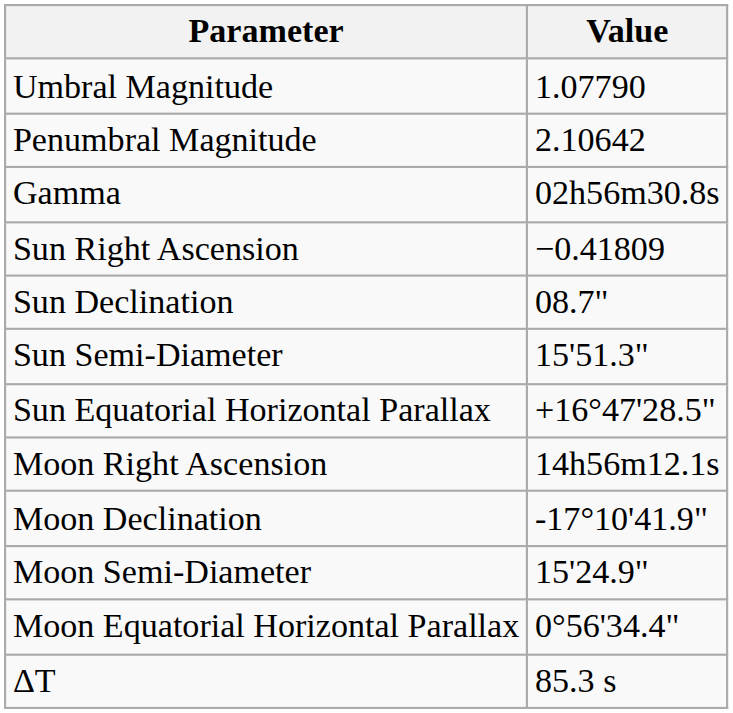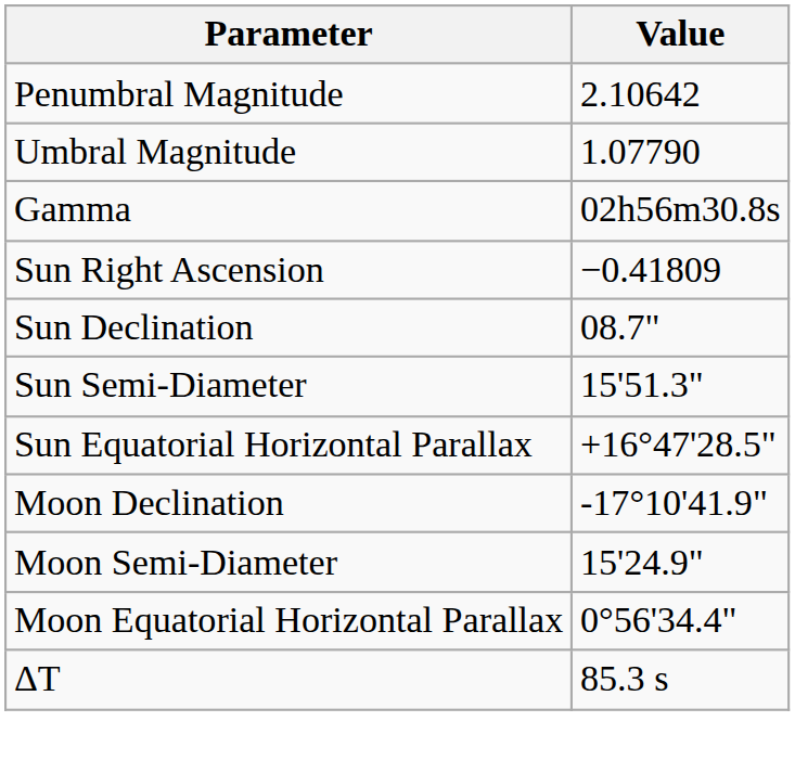rows swapped: Penumbral Magnitude <-> Umbral Magnitude
- row: Moon Right Ascension | 14h56m12.1s
